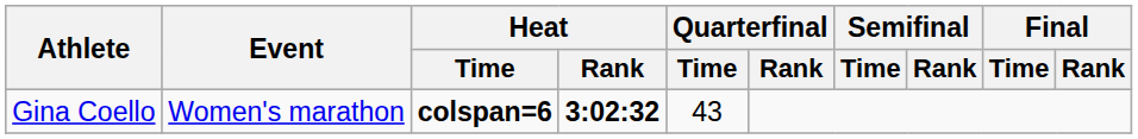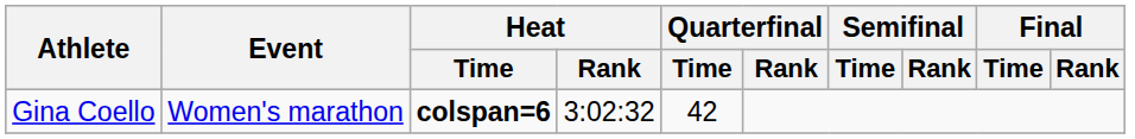Gina Coello | Heat / Rank: bold -> normal
Gina Coello | Quarterfinal / Time: 43 -> 42
